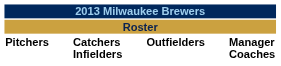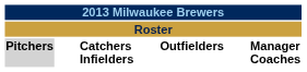Pitchers | column 1: no background -> lightgrey background
